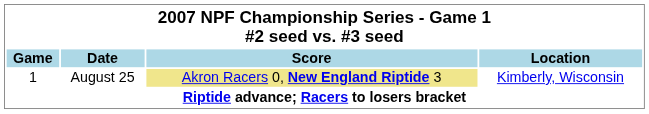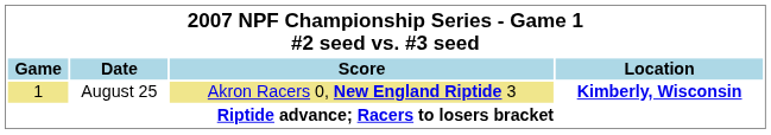August 25 | Game: no background -> khaki background
August 25 | Location: normal -> bold
